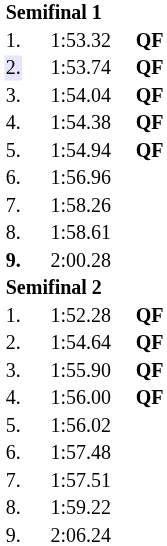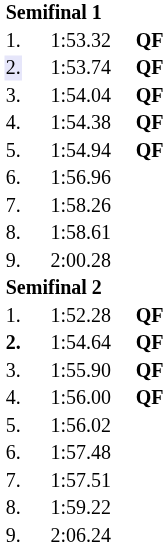2:00.28 | column 1: bold -> normal
1:54.64 | column 1: normal -> bold
